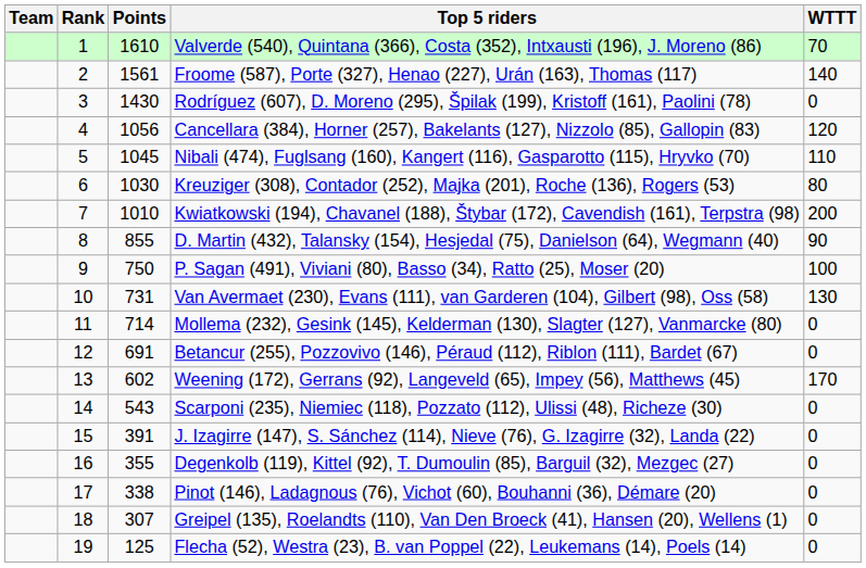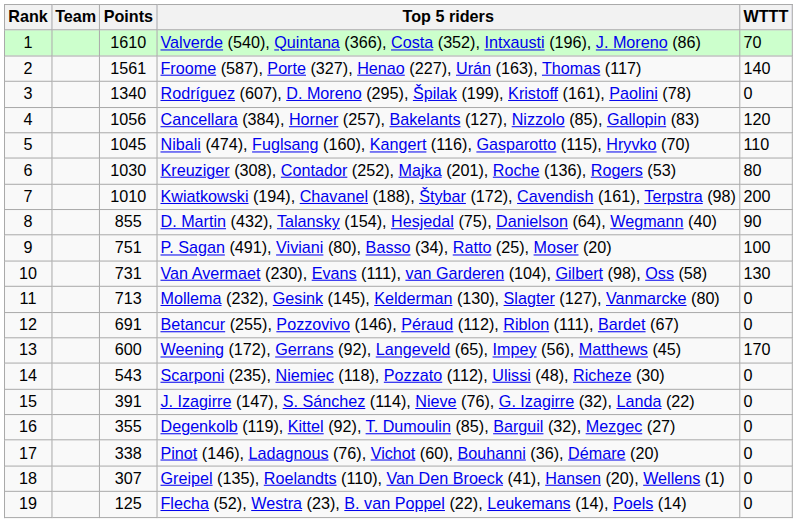columns swapped: Rank <-> Team
row 4 | Points: 1430 -> 1340
row 10 | Points: 750 -> 751
row 12 | Points: 714 -> 713
row 14 | Points: 602 -> 600
